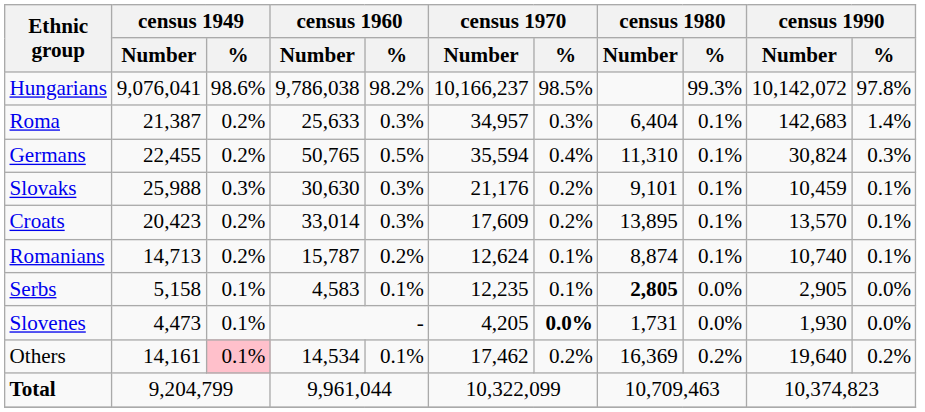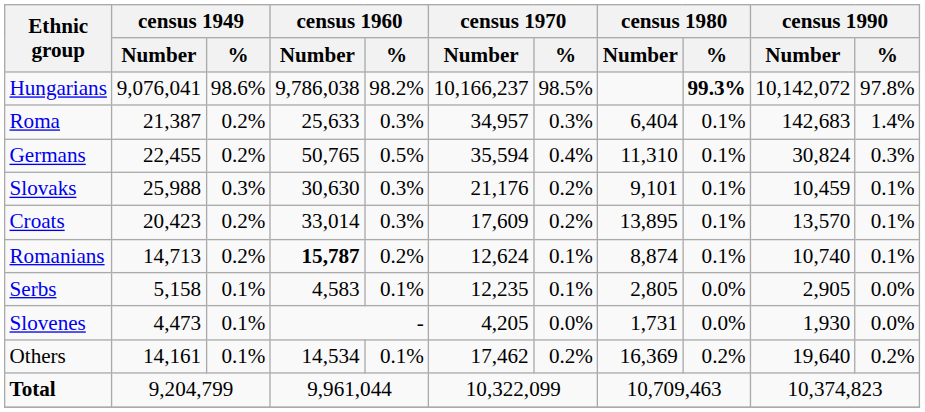Hungarians | census 1980 / %: normal -> bold
Romanians | census 1960 / Number: normal -> bold
Serbs | census 1980 / Number: bold -> normal
Slovenes | census 1970 / %: bold -> normal
Others | census 1949 / %: pink background -> no background
